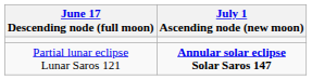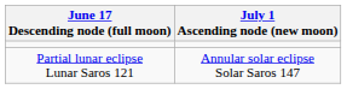Partial lunar eclipse Lunar Saros 121 | July 1 Ascending node (new moon): bold -> normal
